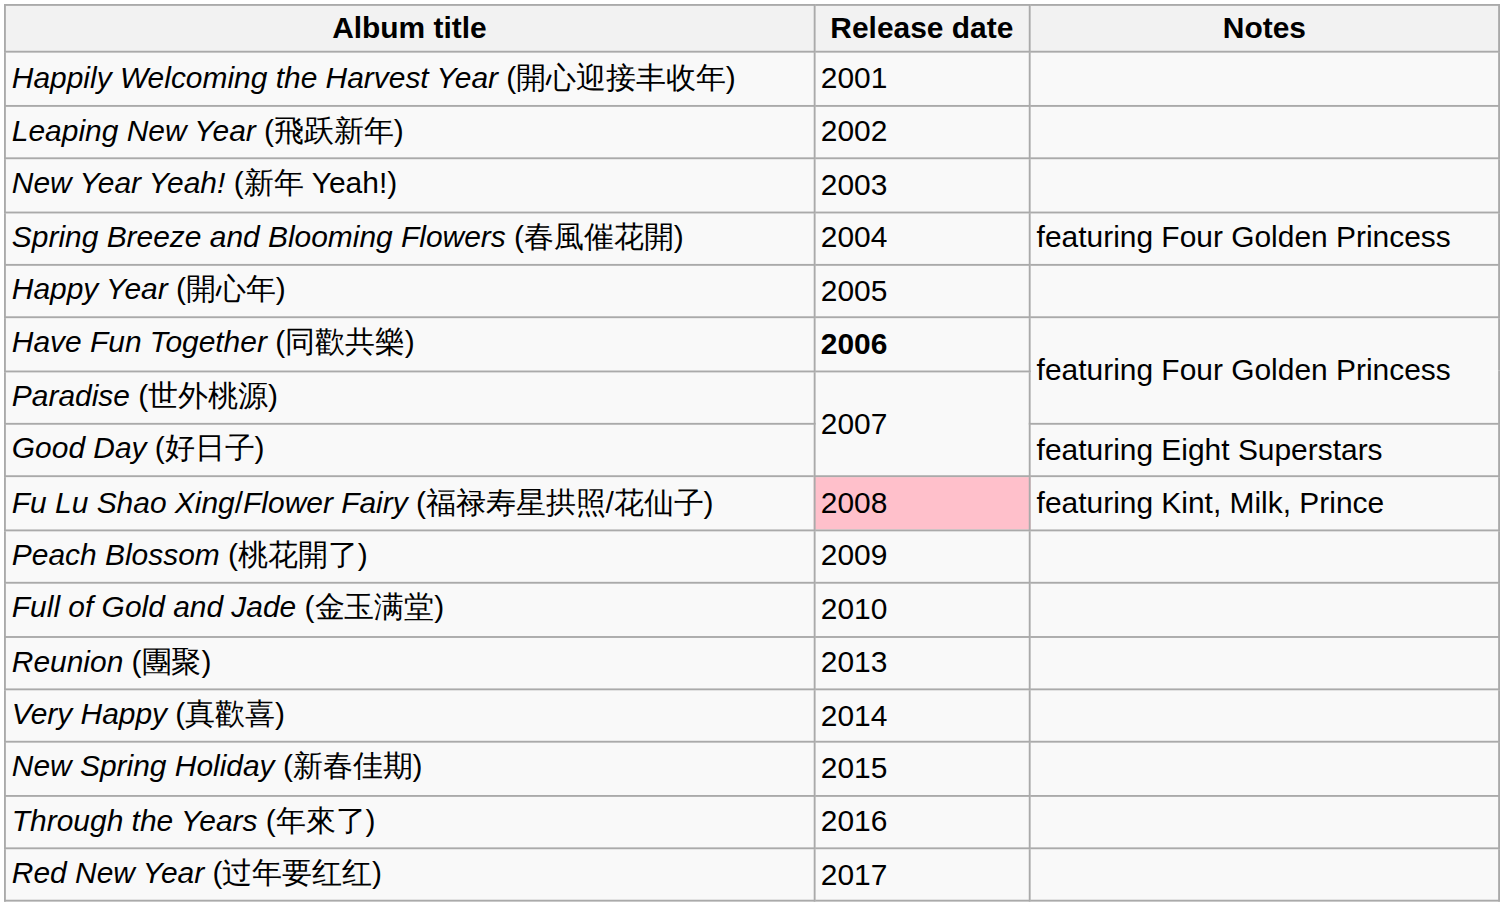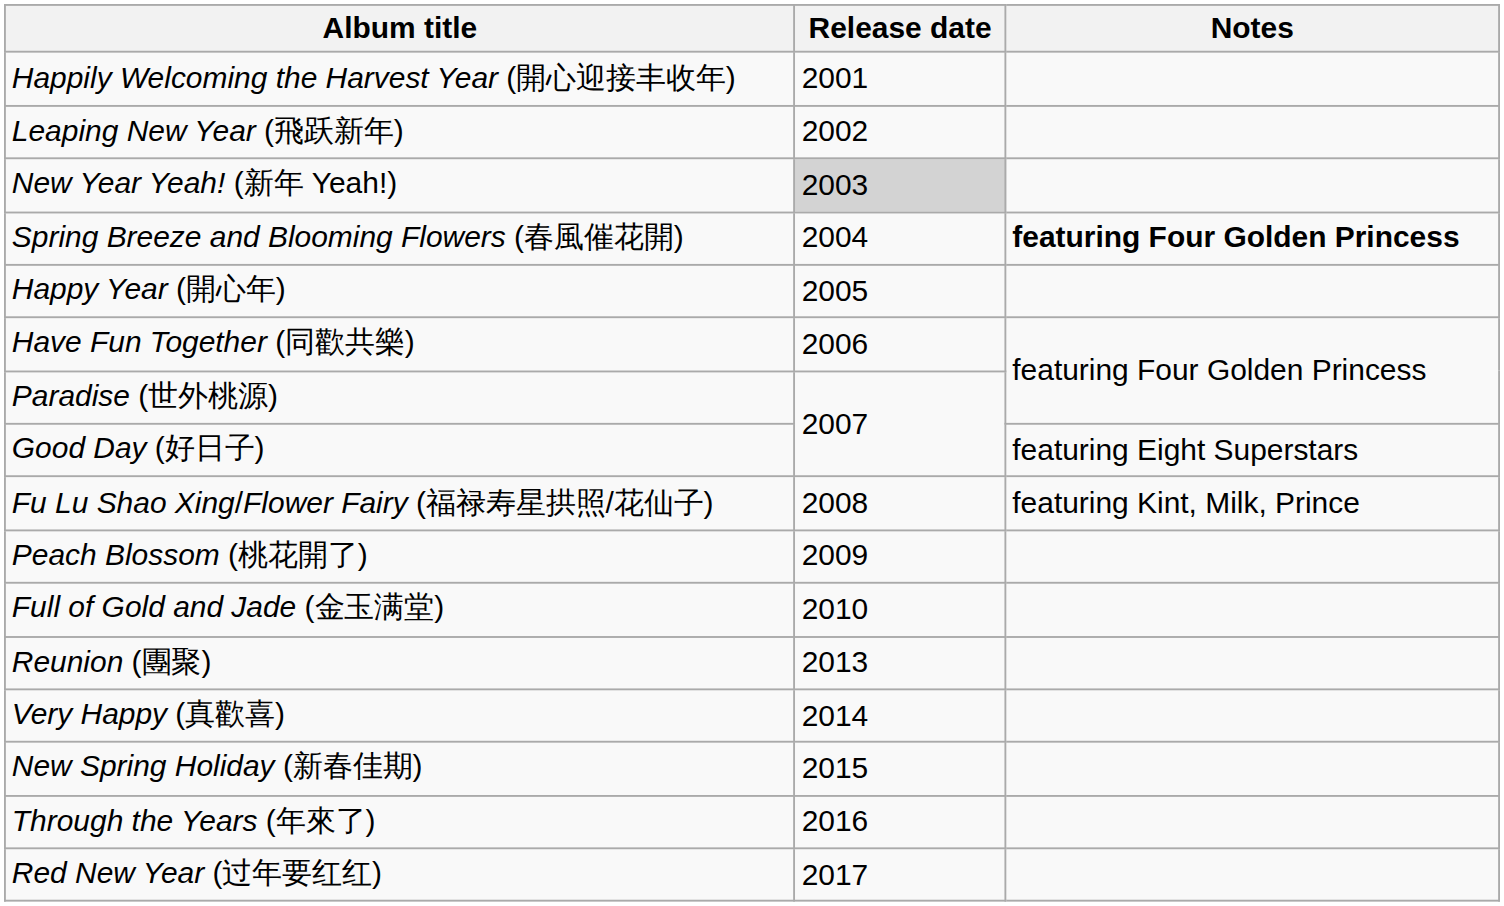New Year Yeah! (新年 Yeah!) | Release date: no background -> lightgrey background
Spring Breeze and Blooming Flowers (春風催花開) | Notes: normal -> bold
Have Fun Together (同歡共樂) | Release date: bold -> normal
Fu Lu Shao Xing/Flower Fairy (福禄寿星拱照/花仙子) | Release date: pink background -> no background
